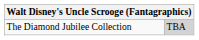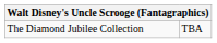The Diamond Jubilee Collection | column 2: lightgrey background -> no background
